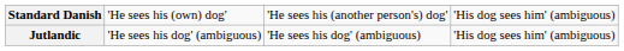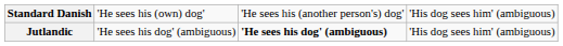Jutlandic | column 3: normal -> bold
